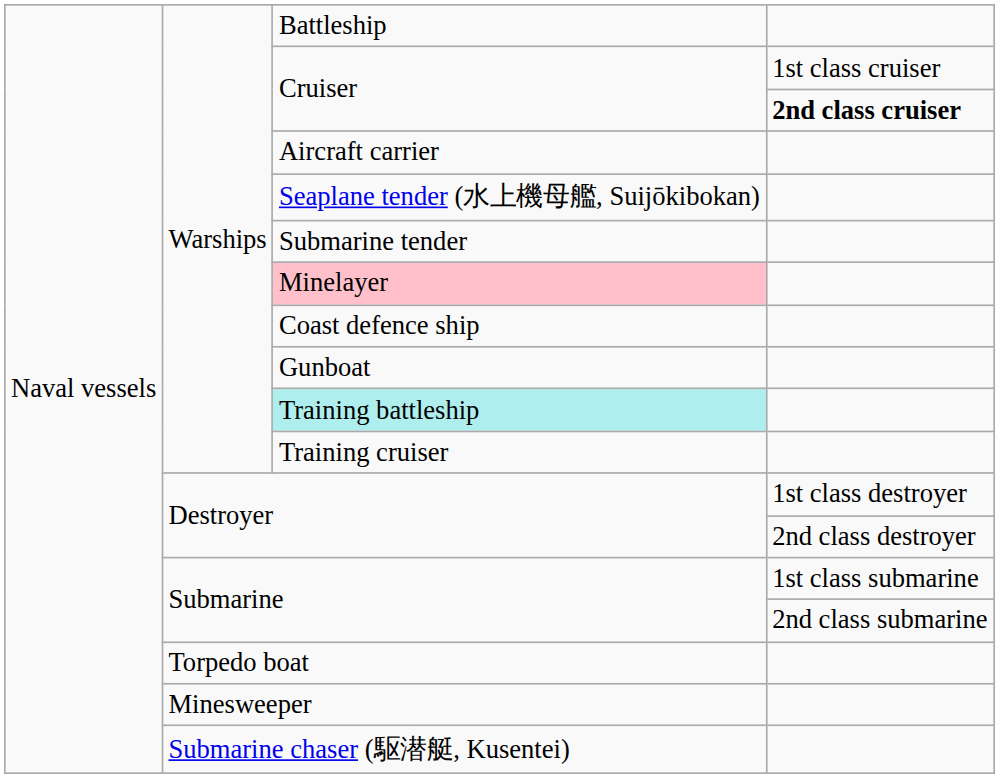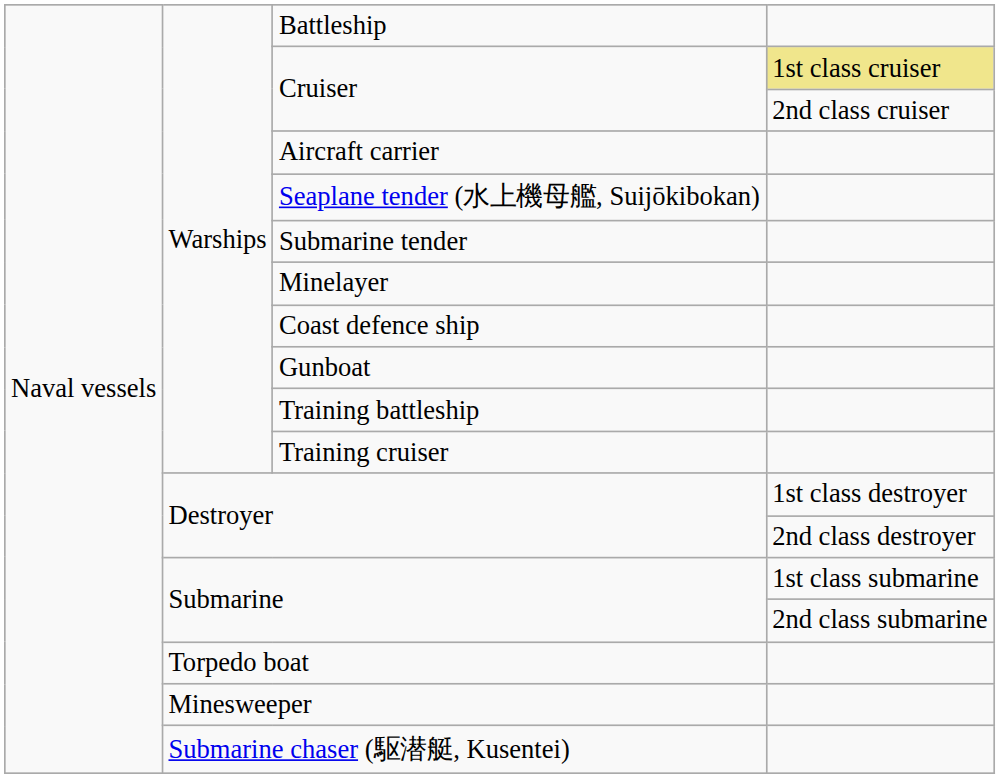Cruiser / 1st class cruiser | column 4: no background -> khaki background
Cruiser / 2nd class cruiser | column 4: bold -> normal
Minelayer | column 3: pink background -> no background
Training battleship | column 3: paleturquoise background -> no background
